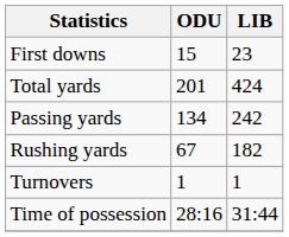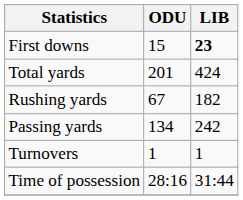First downs | LIB: normal -> bold
rows swapped: Rushing yards <-> Passing yards
